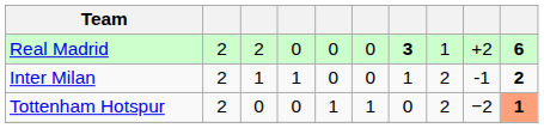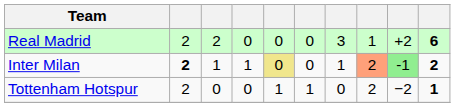Real Madrid | column 7: bold -> normal
Inter Milan | column 2: normal -> bold
Inter Milan | column 5: no background -> khaki background
Inter Milan | column 8: no background -> lightsalmon background
Inter Milan | column 9: no background -> lightgreen background
Tottenham Hotspur | column 10: lightsalmon background -> no background
